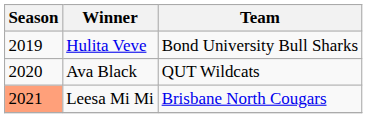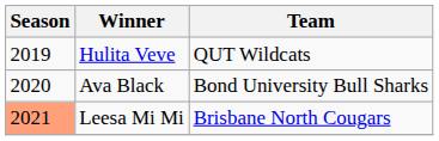Hulita Veve | Team: Bond University Bull Sharks -> QUT Wildcats
Ava Black | Team: QUT Wildcats -> Bond University Bull Sharks
